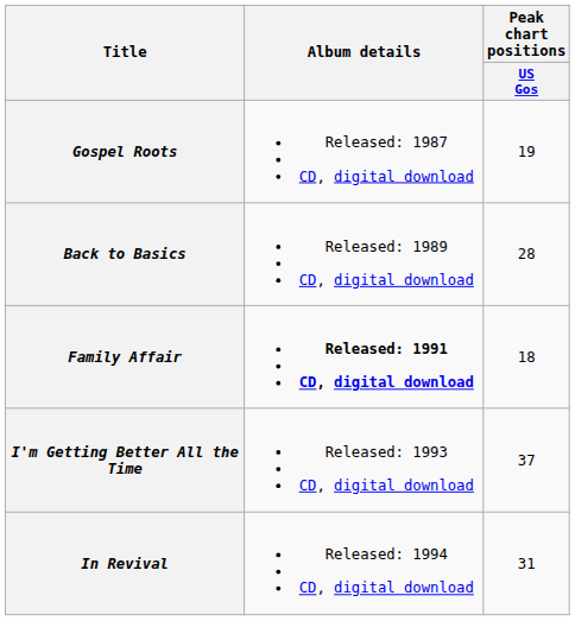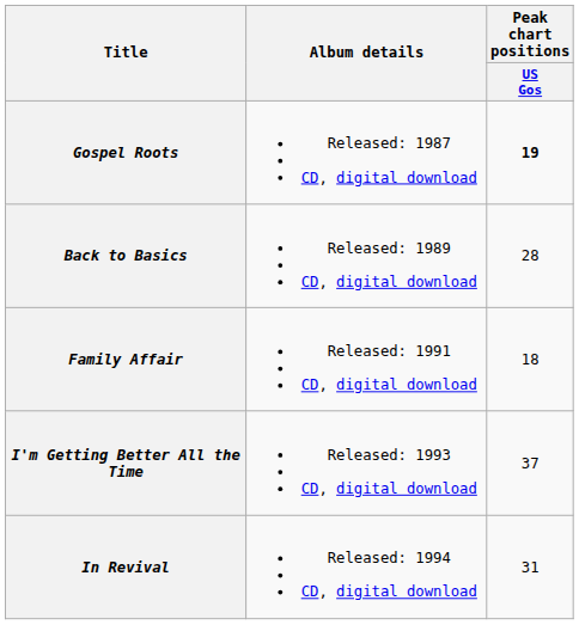Gospel Roots | Peak chart positions / US Gos: normal -> bold
Family Affair | Album details: bold -> normal
